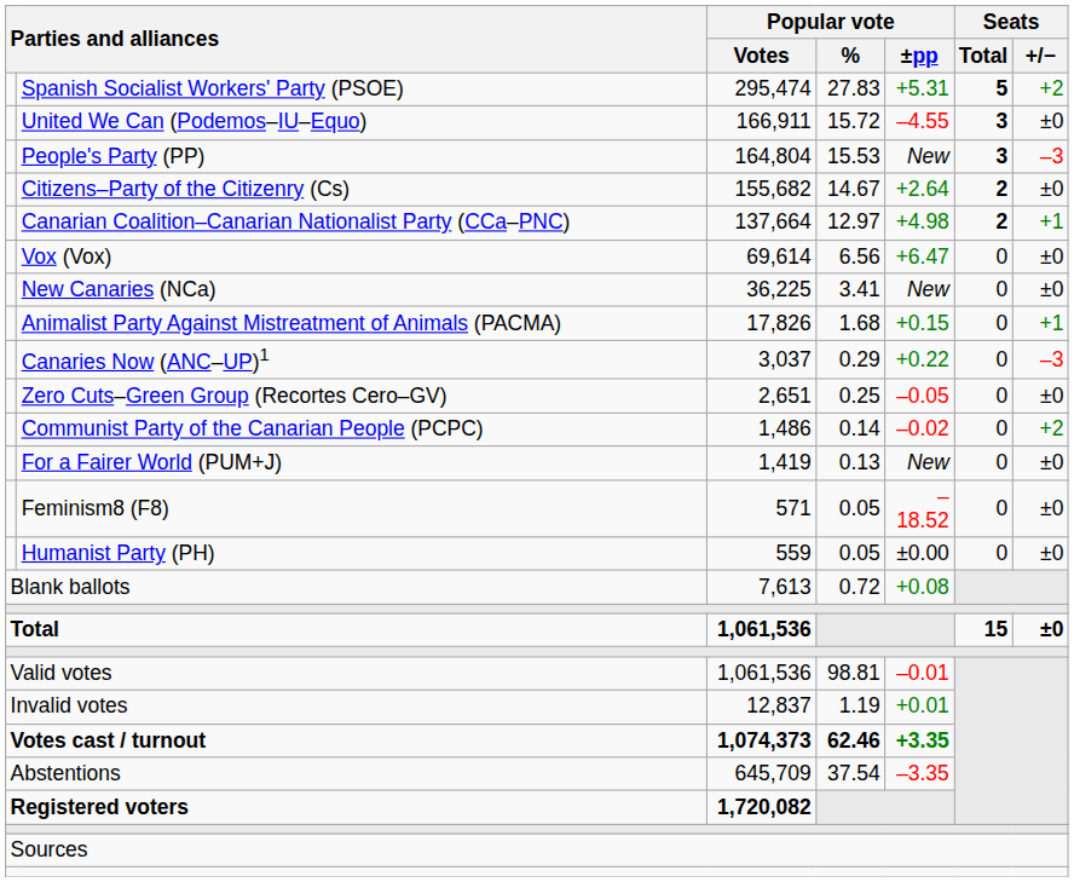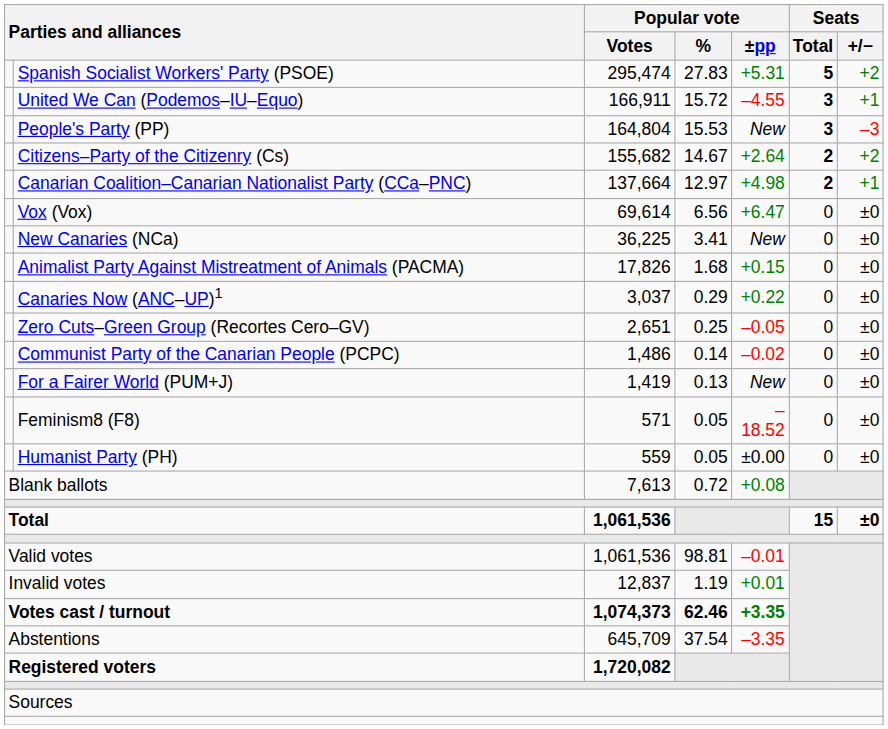United We Can (Podemos–IU–Equo) | Seats / +/−: ±0 -> +1
Citizens–Party of the Citizenry (Cs) | Seats / +/−: ±0 -> +2
Animalist Party Against Mistreatment of Animals (PACMA) | Seats / +/−: +1 -> ±0
Canaries Now (ANC–UP)1 | Seats / +/−: –3 -> ±0
Communist Party of the Canarian People (PCPC) | Seats / +/−: +2 -> ±0
